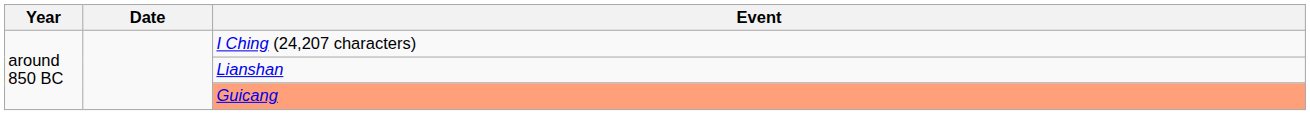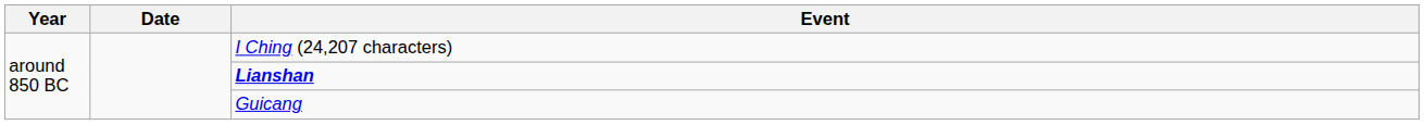Lianshan | Event: normal -> bold
Guicang | Event: lightsalmon background -> no background
